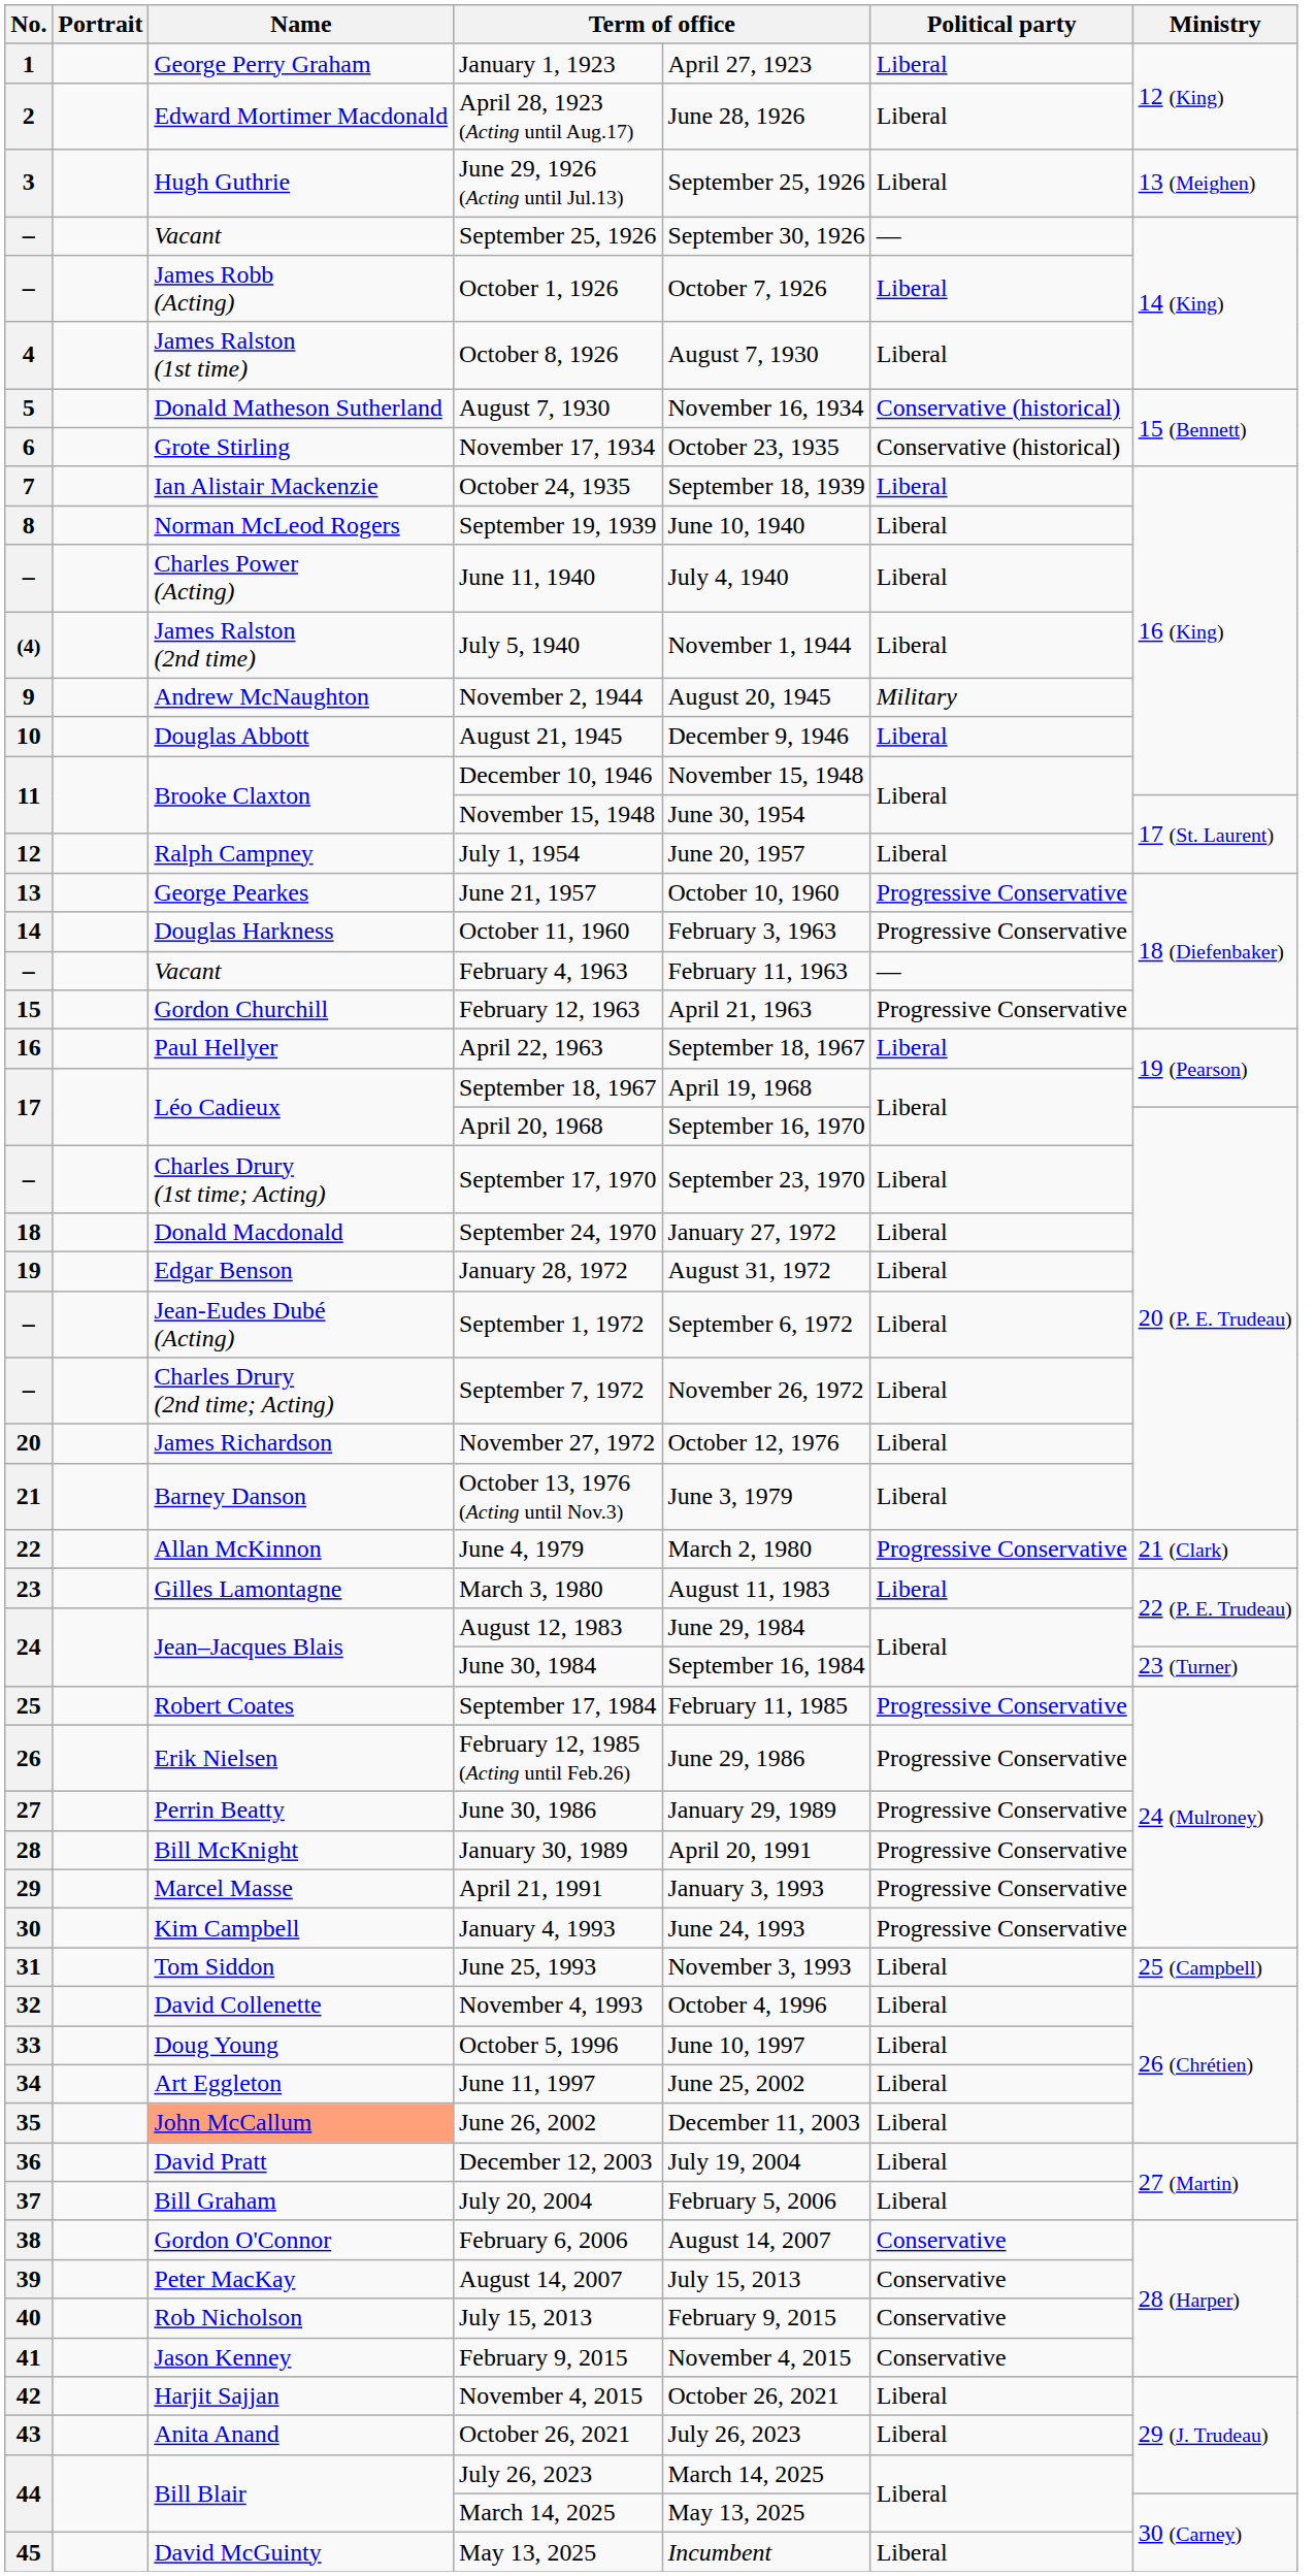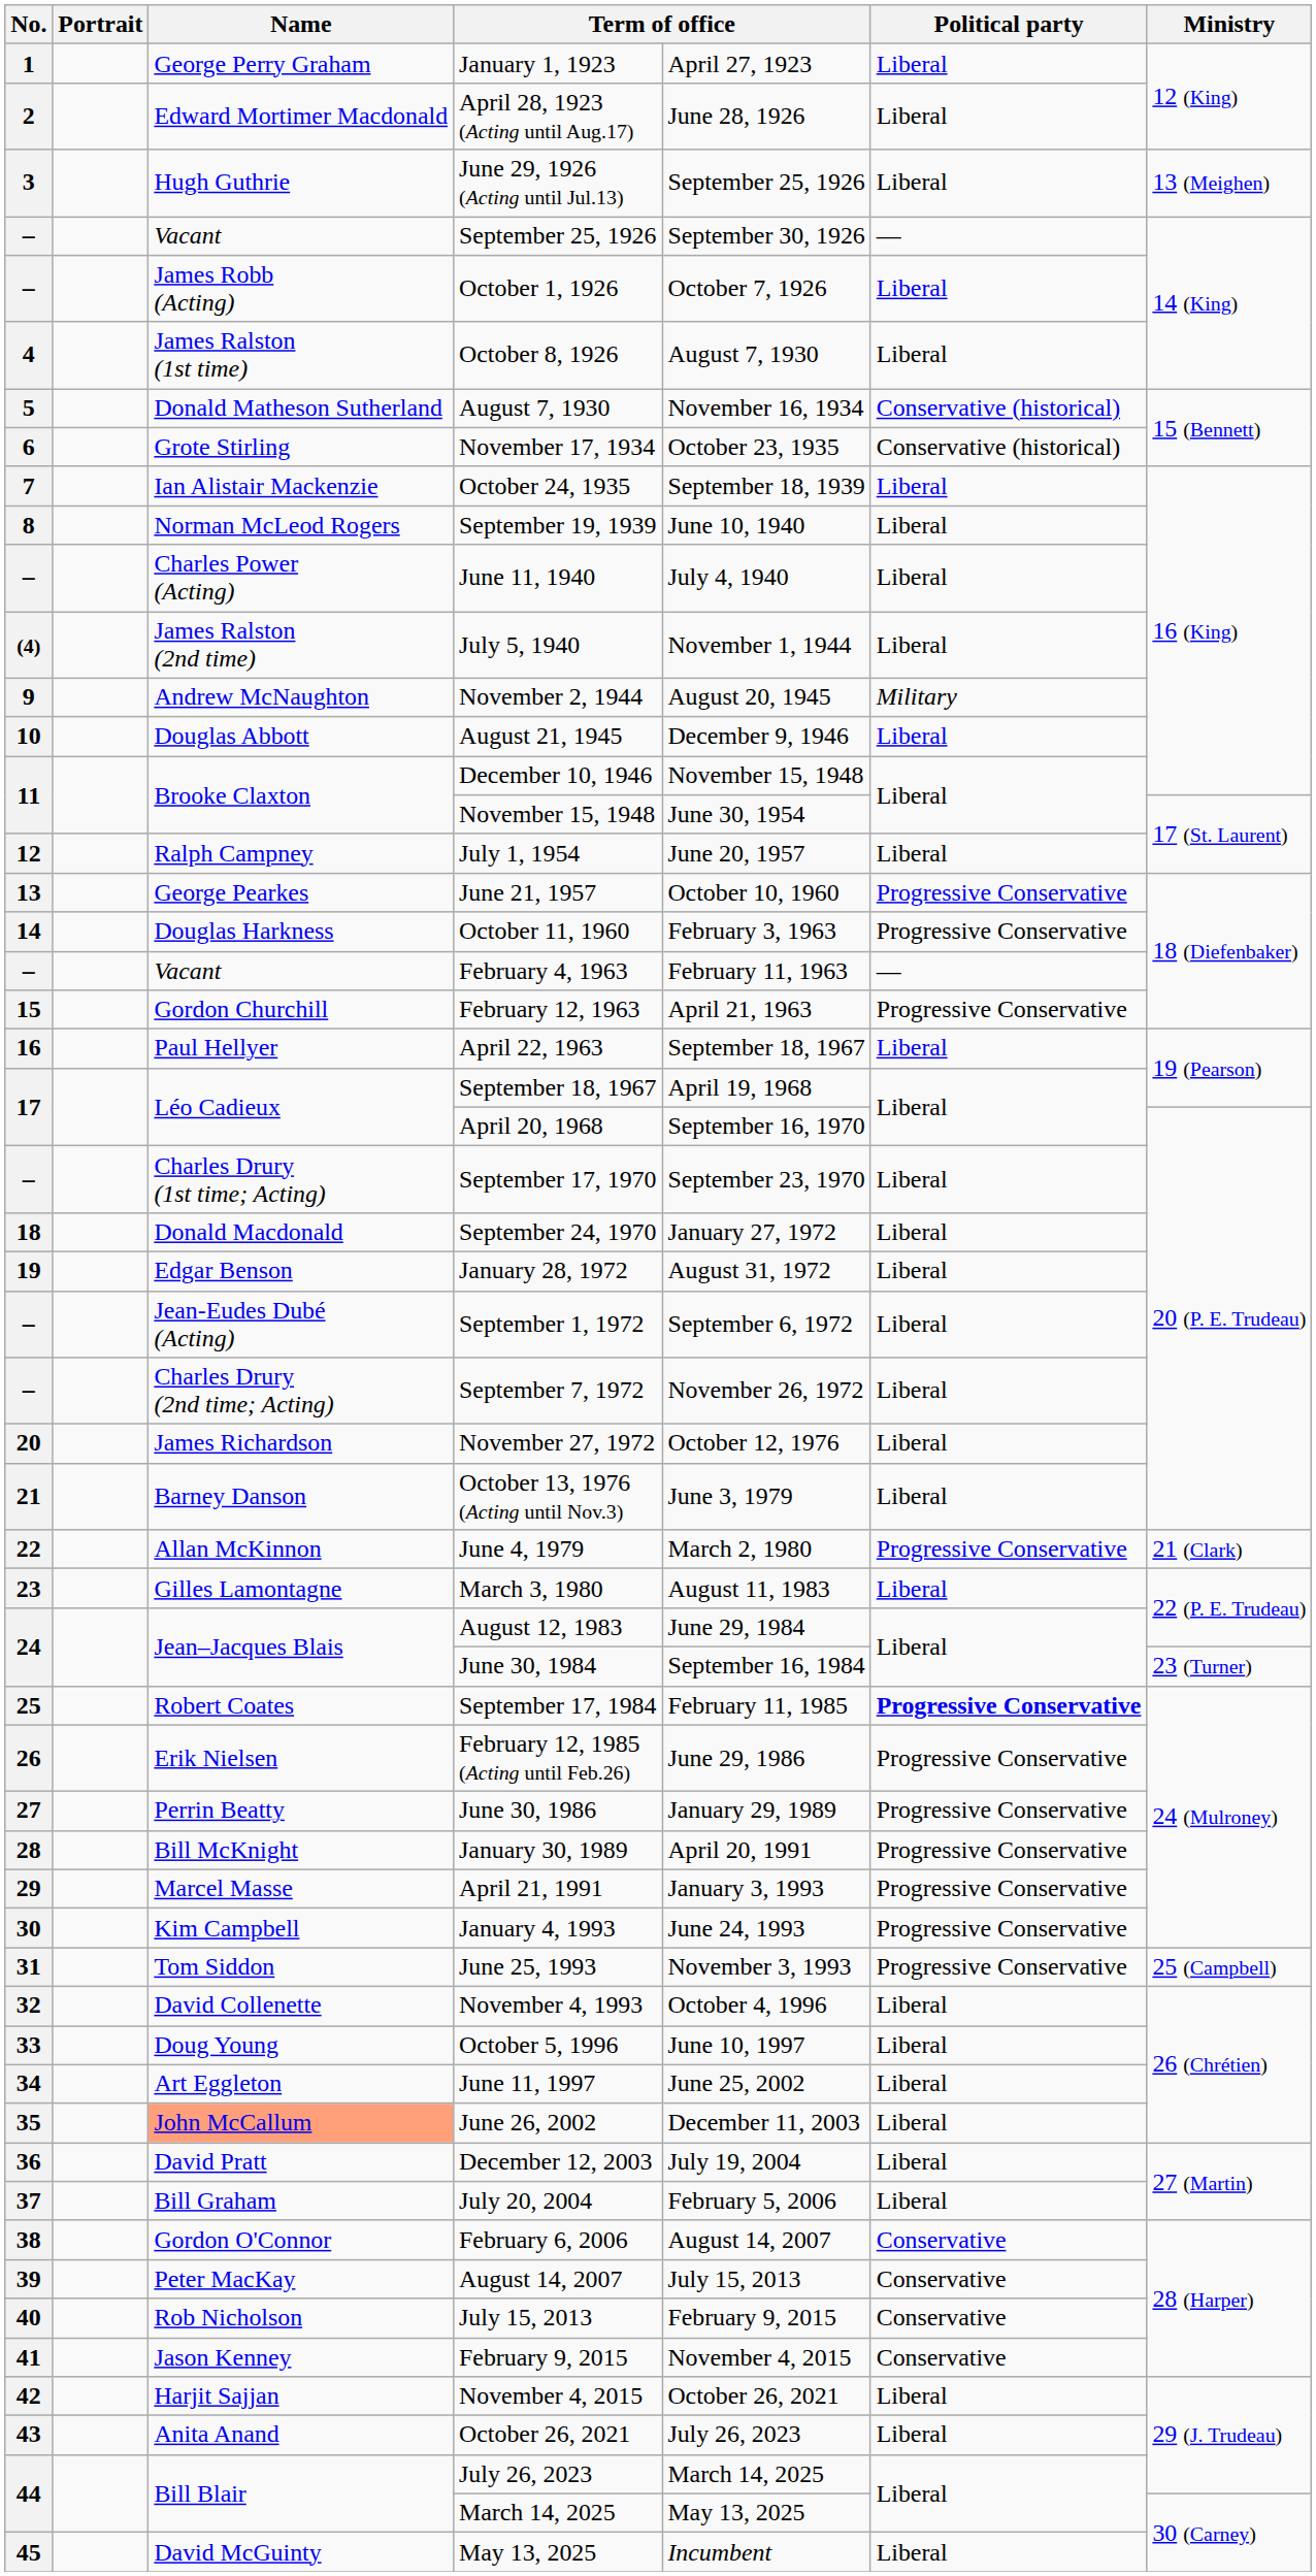September 17, 1984 | Political party: normal -> bold
June 25, 1993 | Political party: Liberal -> Progressive Conservative
